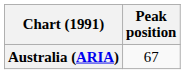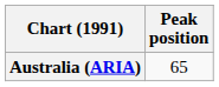Australia (ARIA) | Peak position: 67 -> 65
